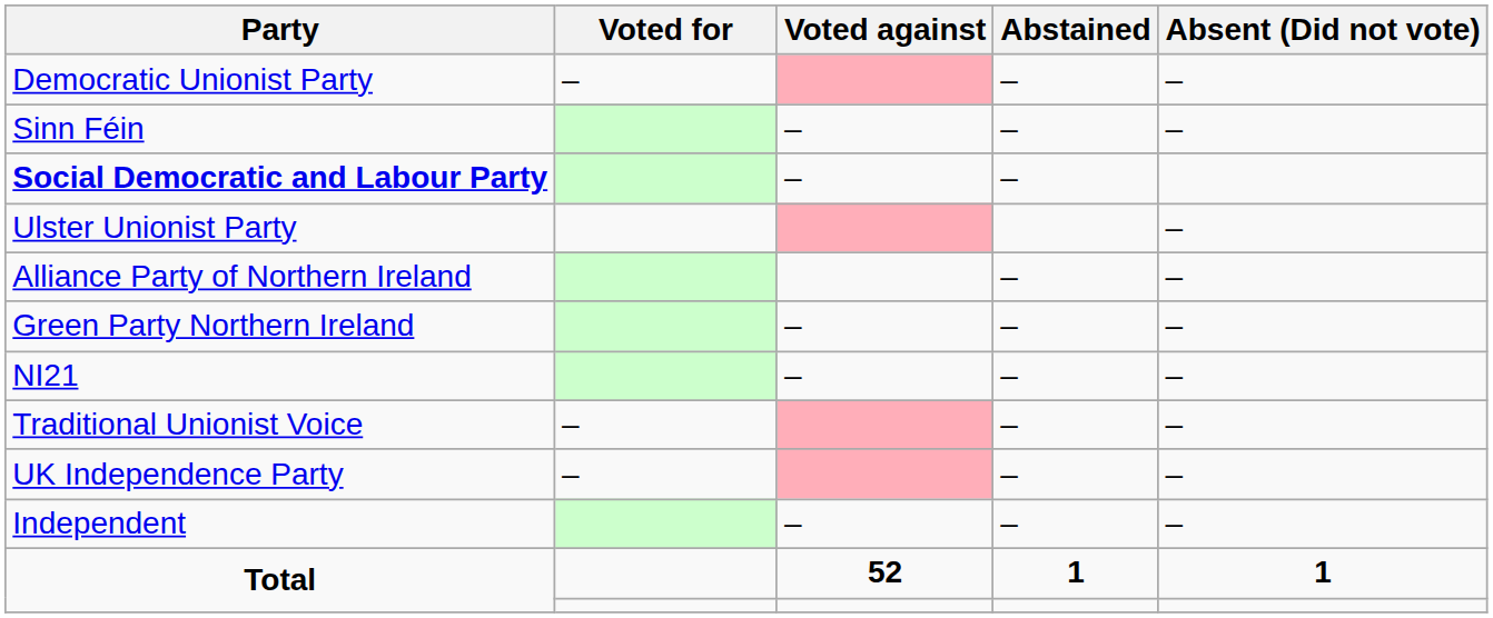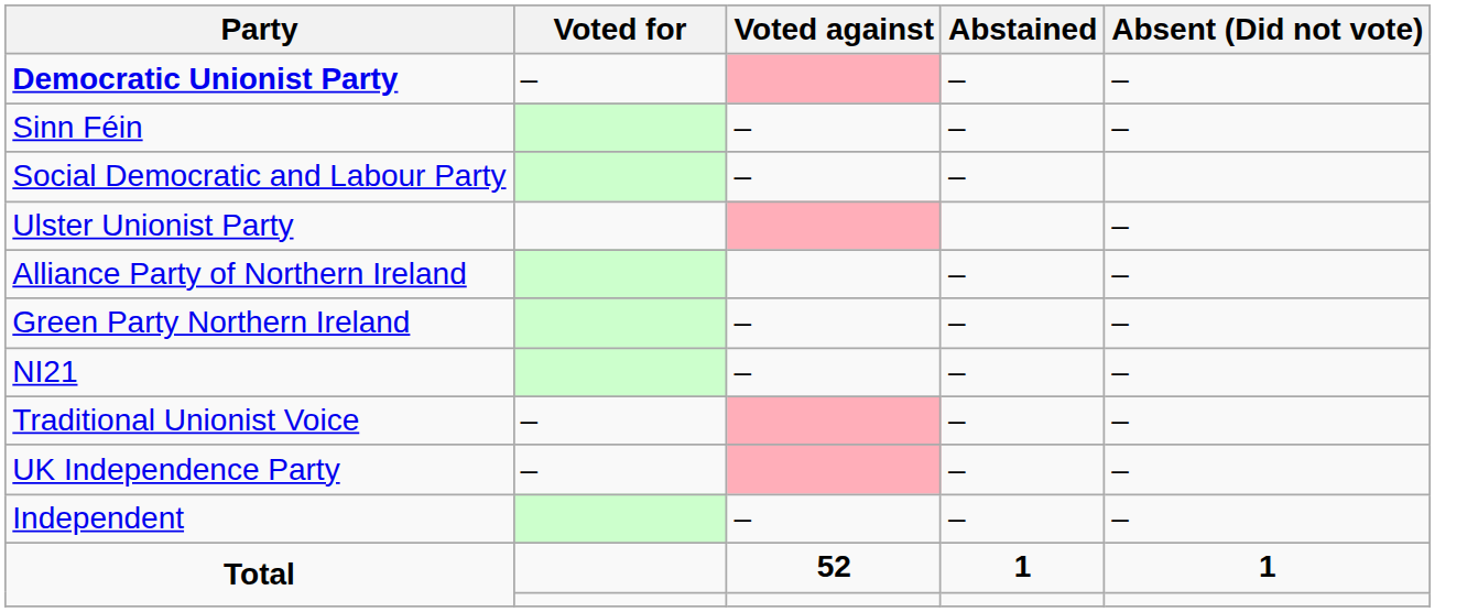Democratic Unionist Party | Party: normal -> bold
Social Democratic and Labour Party | Party: bold -> normal
